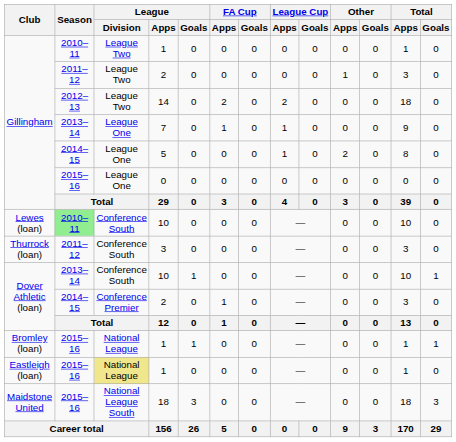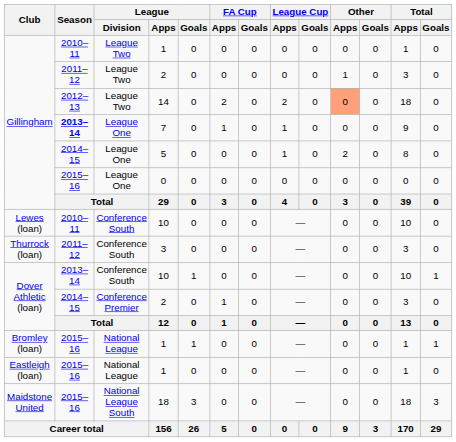14 | Other / Apps: no background -> lightsalmon background
7 | Season: normal -> bold
Lewes (loan) / 10 | Season: lightgreen background -> no background
Eastleigh (loan) / 1 | League / Division: khaki background -> no background
